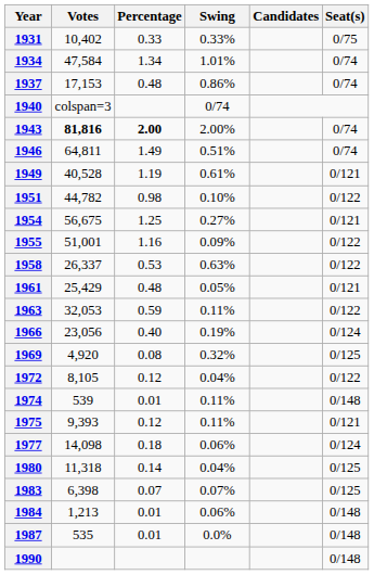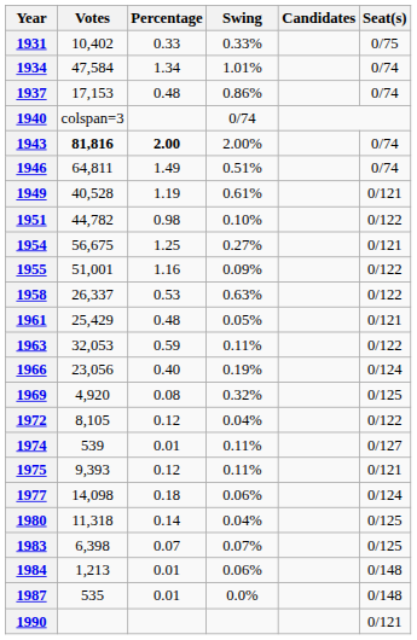1974 | Seat(s): 0/148 -> 0/127
1990 | Seat(s): 0/148 -> 0/121
